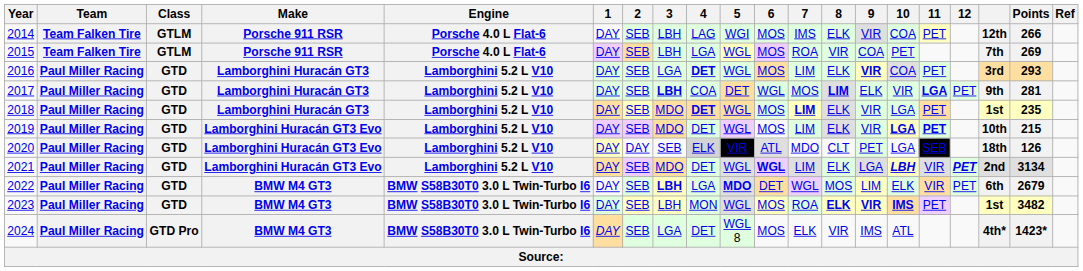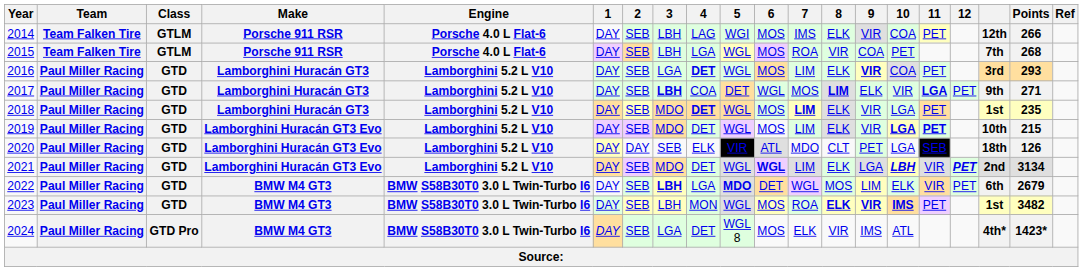2015 | Points: 269 -> 268
2017 | Points: 281 -> 271
2020 | 4: lightgrey background -> no background
